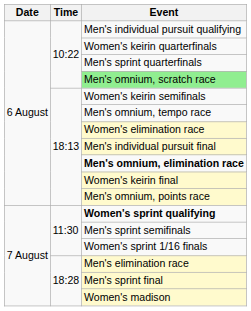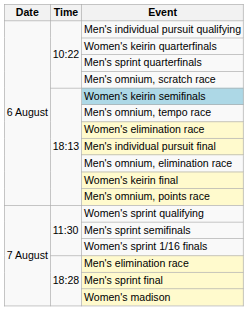Men's omnium, scratch race | Event: lightgreen background -> no background
Women's keirin semifinals | Event: no background -> lightblue background
Men's omnium, elimination race | Event: bold -> normal
Women's sprint qualifying | Event: bold -> normal
